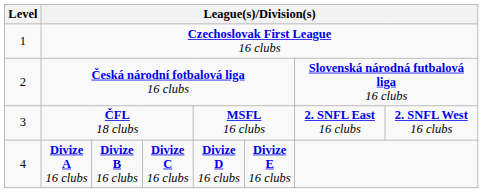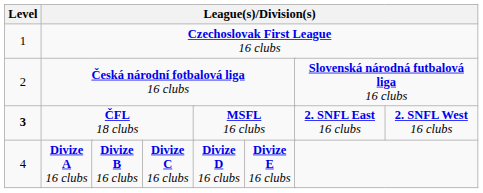ČFL 18 clubs | Level: normal -> bold
